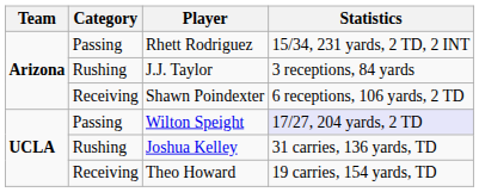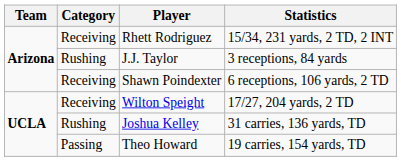Rhett Rodriguez | Category: Passing -> Receiving
Wilton Speight | Category: Passing -> Receiving
Wilton Speight | Statistics: lavender background -> no background
Theo Howard | Category: Receiving -> Passing
